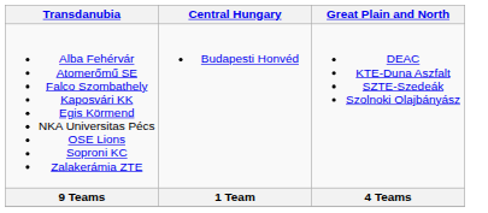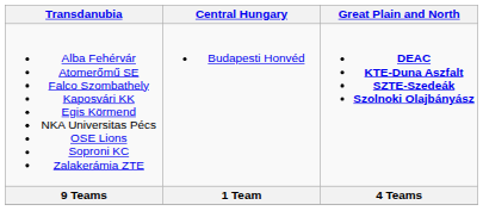row 2 | Great Plain and North: normal -> bold
